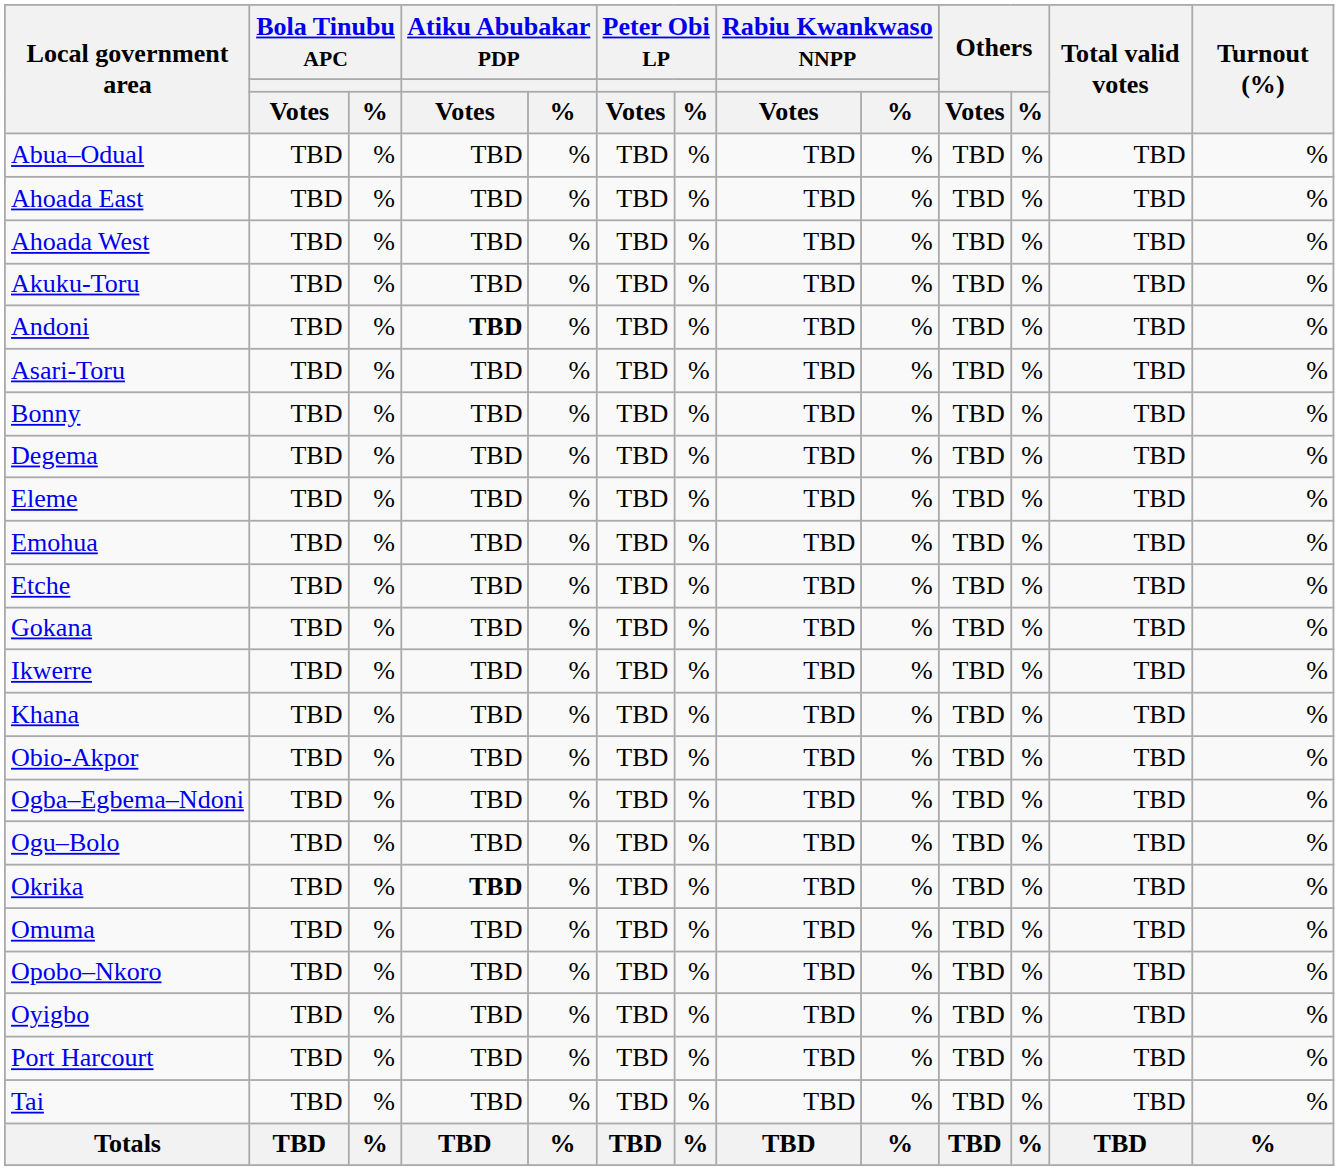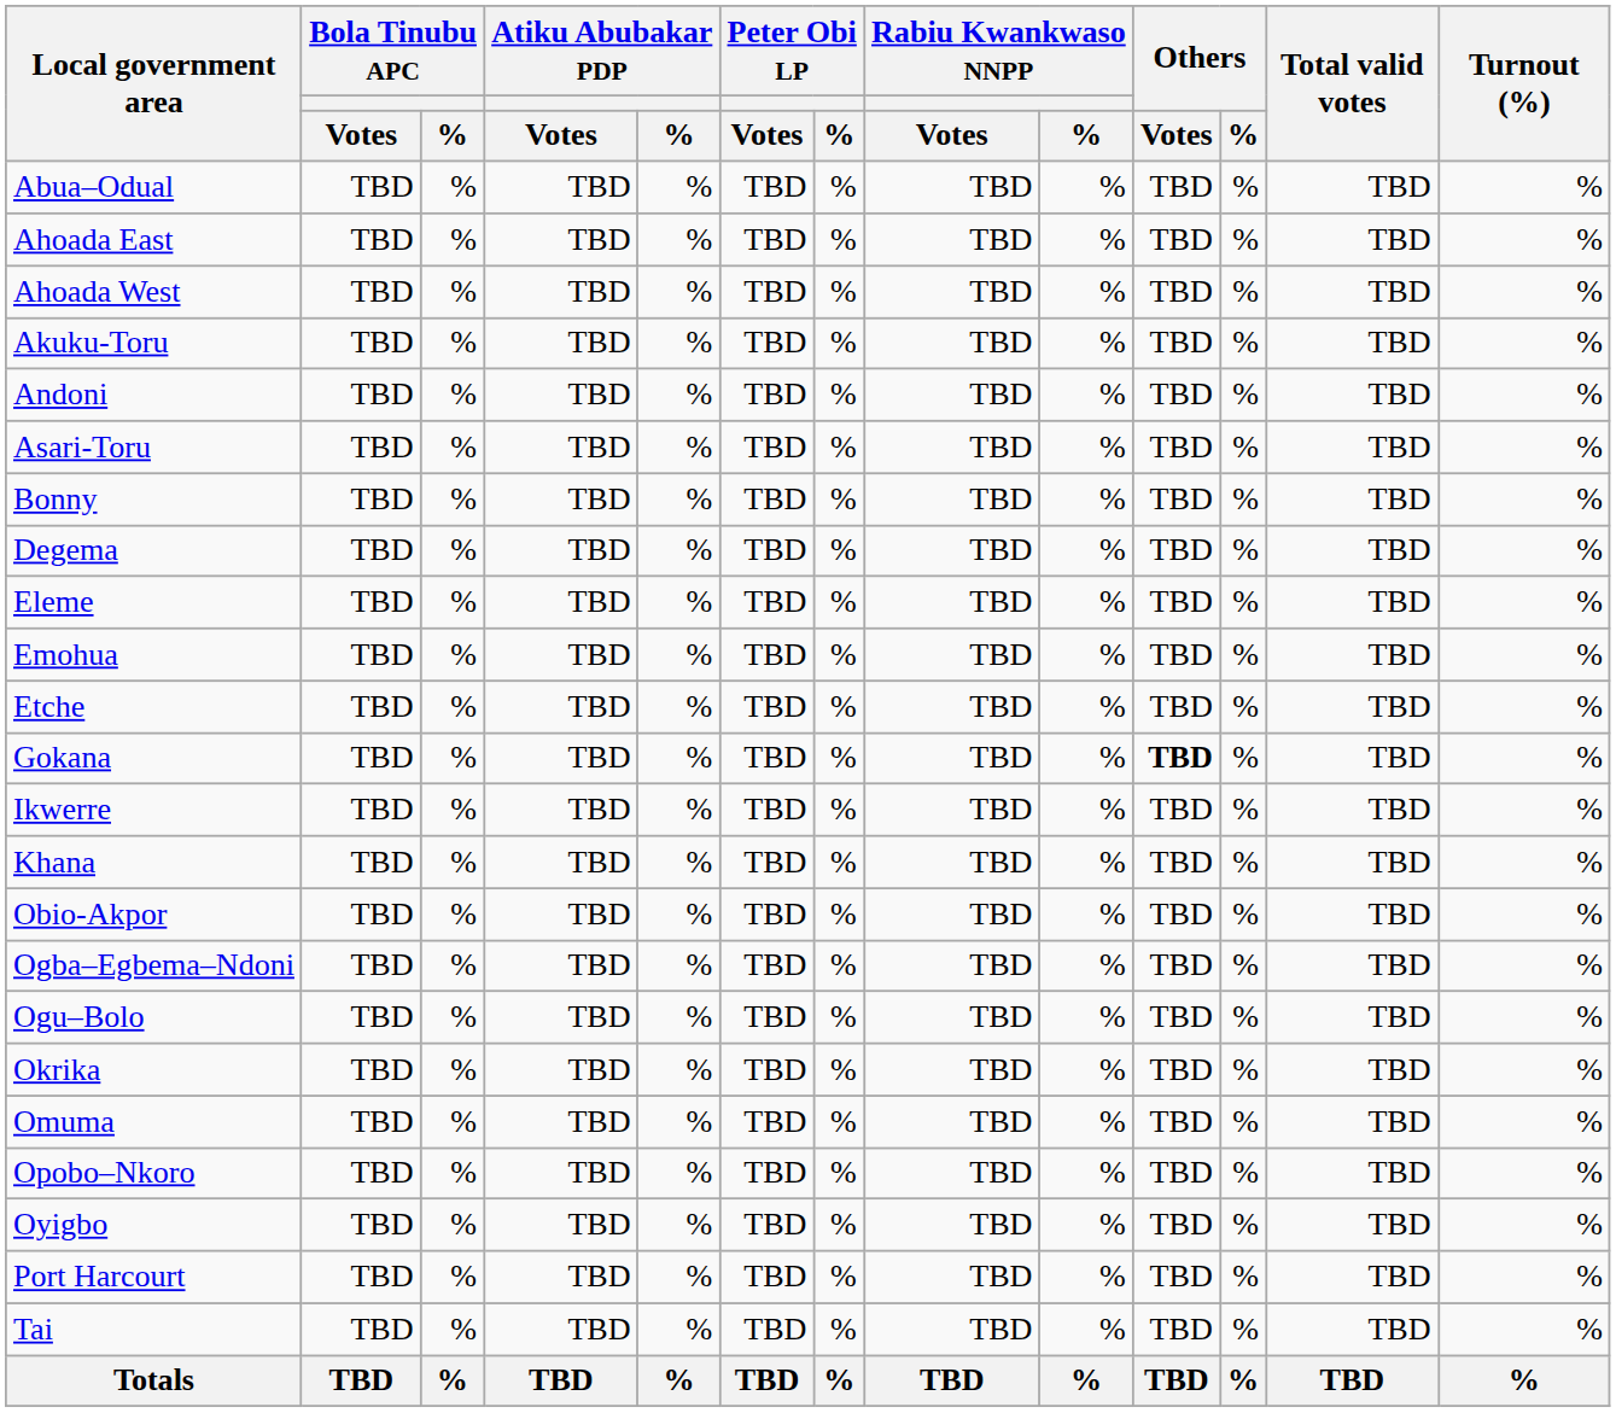Andoni | Atiku Abubakar PDP / Votes: bold -> normal
Gokana | Others / Votes: normal -> bold
Okrika | Atiku Abubakar PDP / Votes: bold -> normal
